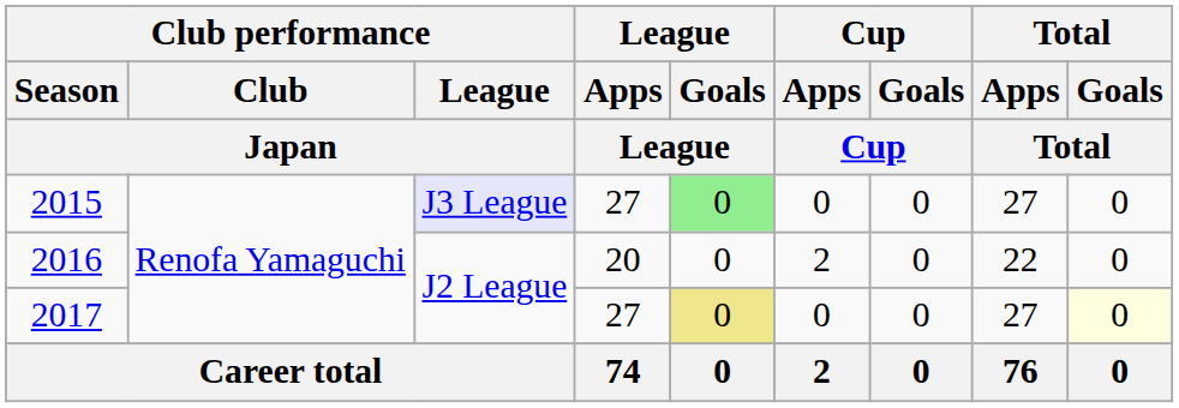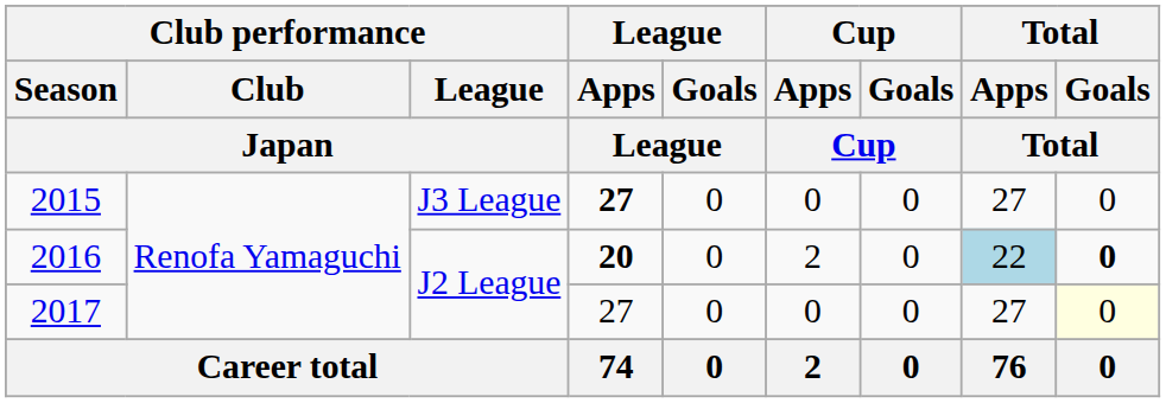2015 | Club performance / League / Japan: lavender background -> no background
2015 | League / Apps / League: normal -> bold
2015 | League / Goals / League: lightgreen background -> no background
2016 | League / Apps / League: normal -> bold
2016 | Total / Apps / Total: no background -> lightblue background
2016 | Total / Goals / Total: normal -> bold
2017 | League / Goals / League: khaki background -> no background
